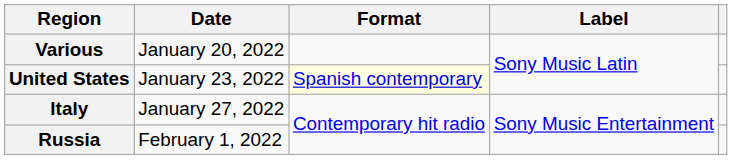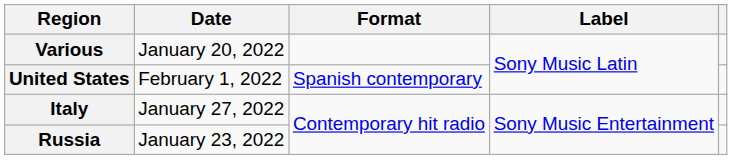United States | Date: January 23, 2022 -> February 1, 2022
United States | Format: lightyellow background -> no background
Russia | Date: February 1, 2022 -> January 23, 2022
